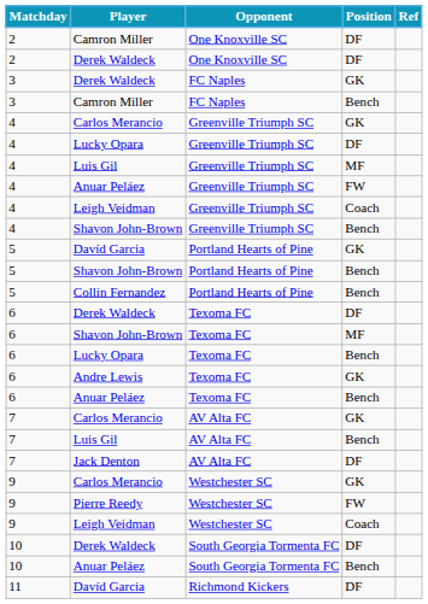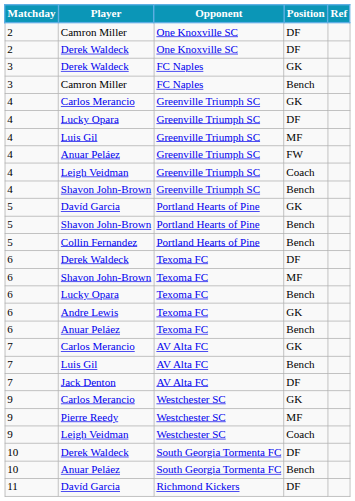Pierre Reedy | Position: FW -> MF
